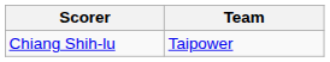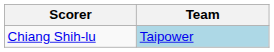Chiang Shih-lu | Team: no background -> lightblue background
